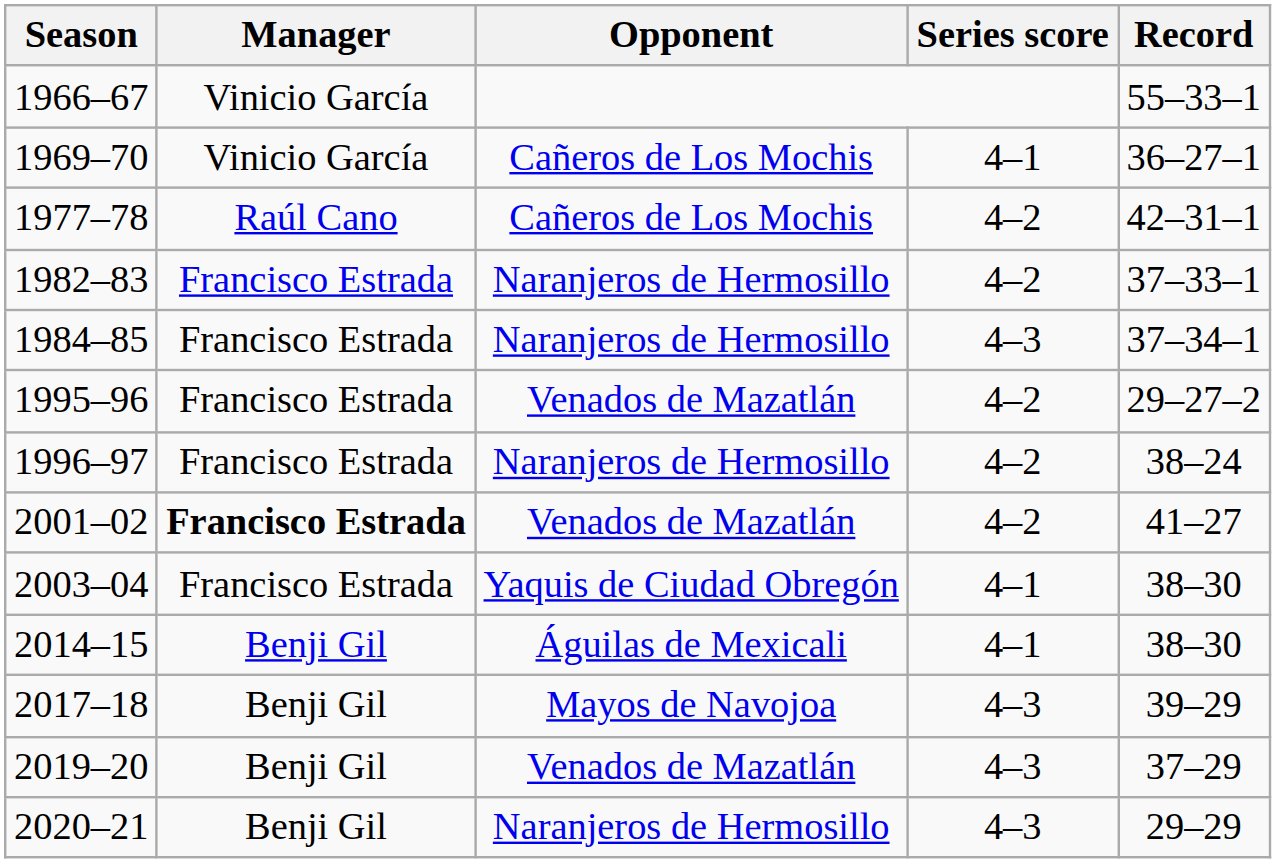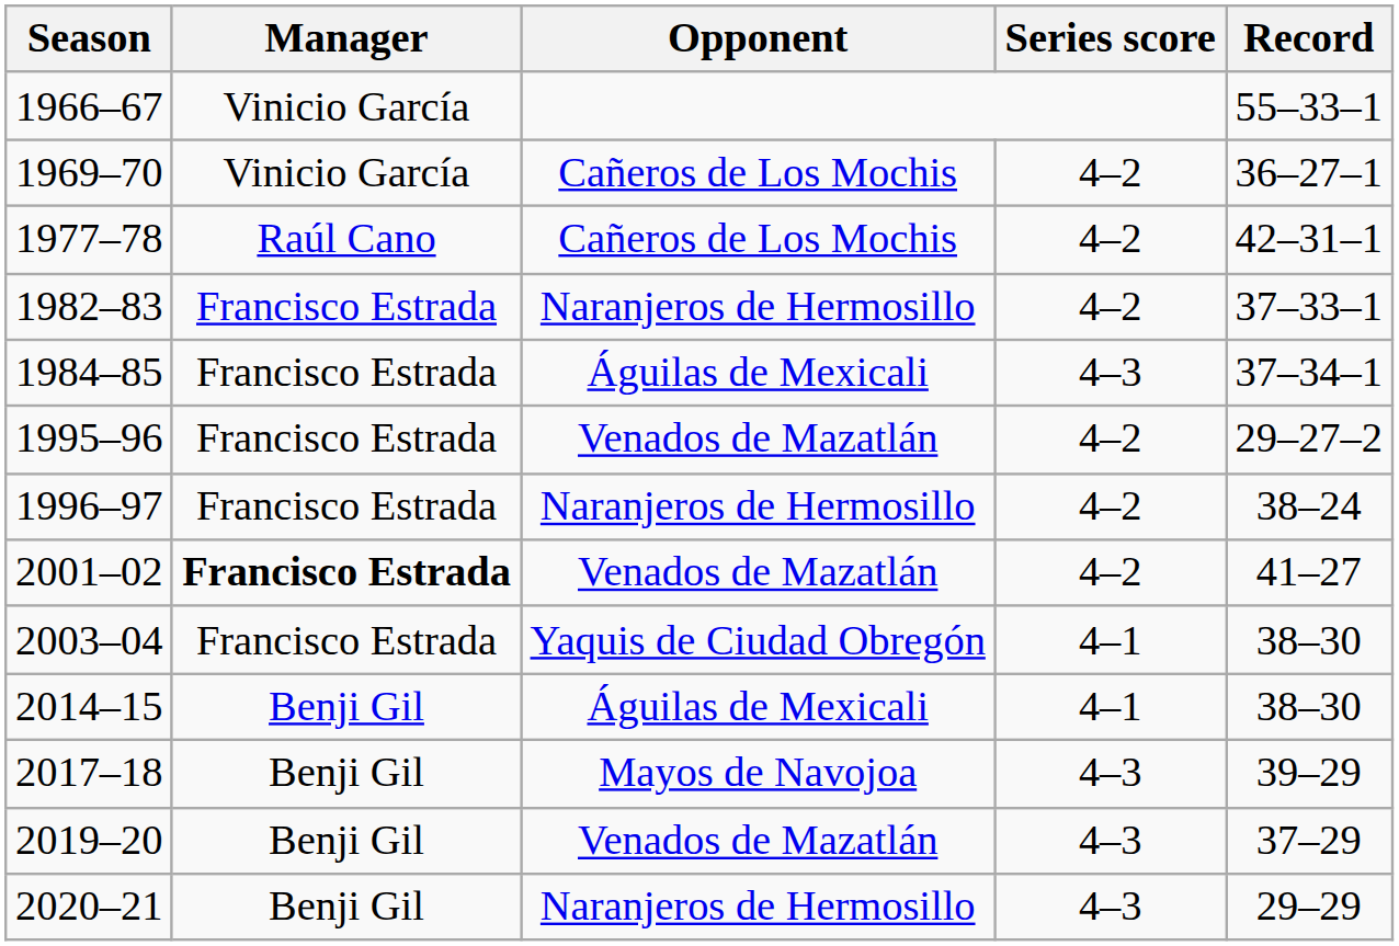1969–70 | Series score: 4–1 -> 4–2
1984–85 | Opponent: Naranjeros de Hermosillo -> Águilas de Mexicali
